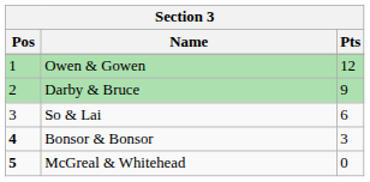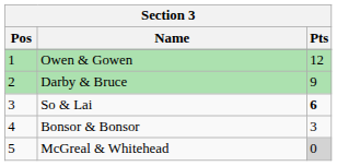So & Lai | Pts: normal -> bold
Bonsor & Bonsor | Pos: bold -> normal
McGreal & Whitehead | Pos: bold -> normal
McGreal & Whitehead | Pts: no background -> lightgrey background
